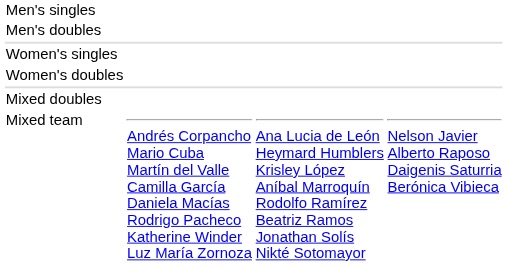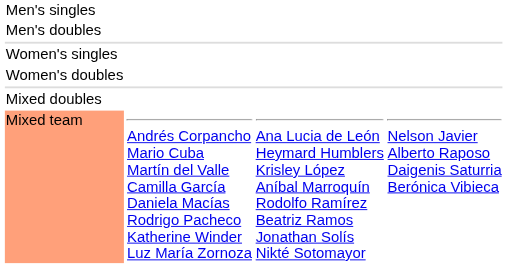Mixed team | column 1: no background -> lightsalmon background
